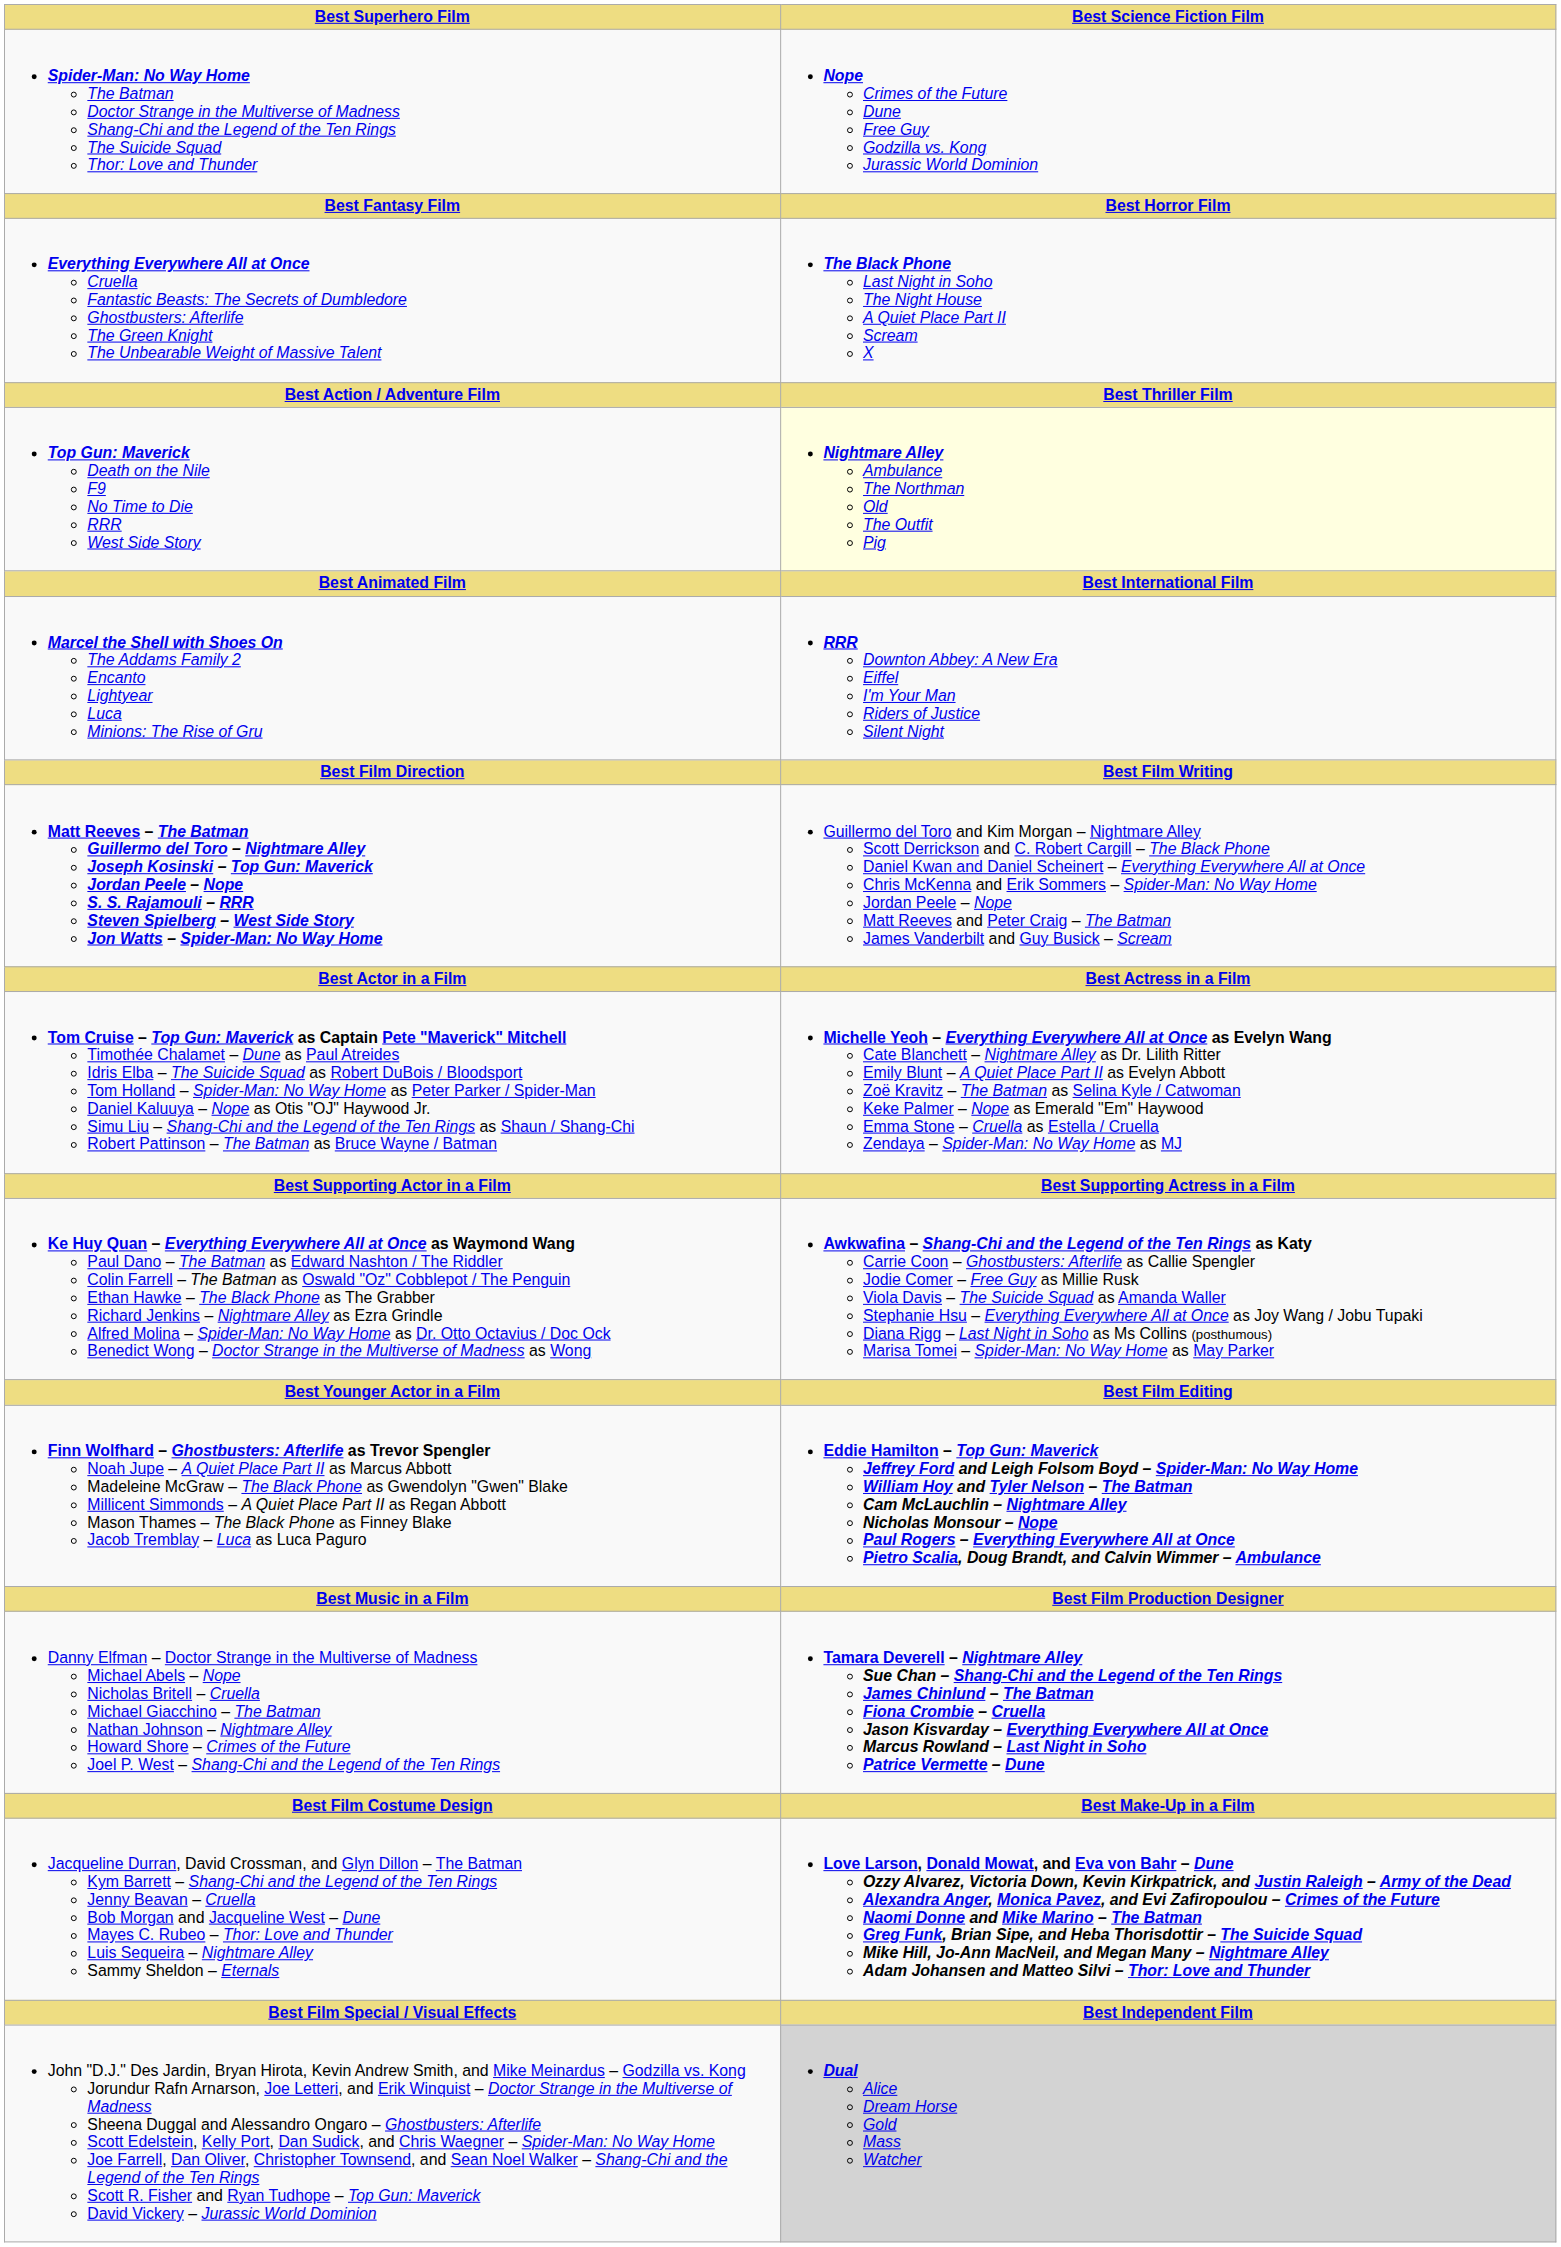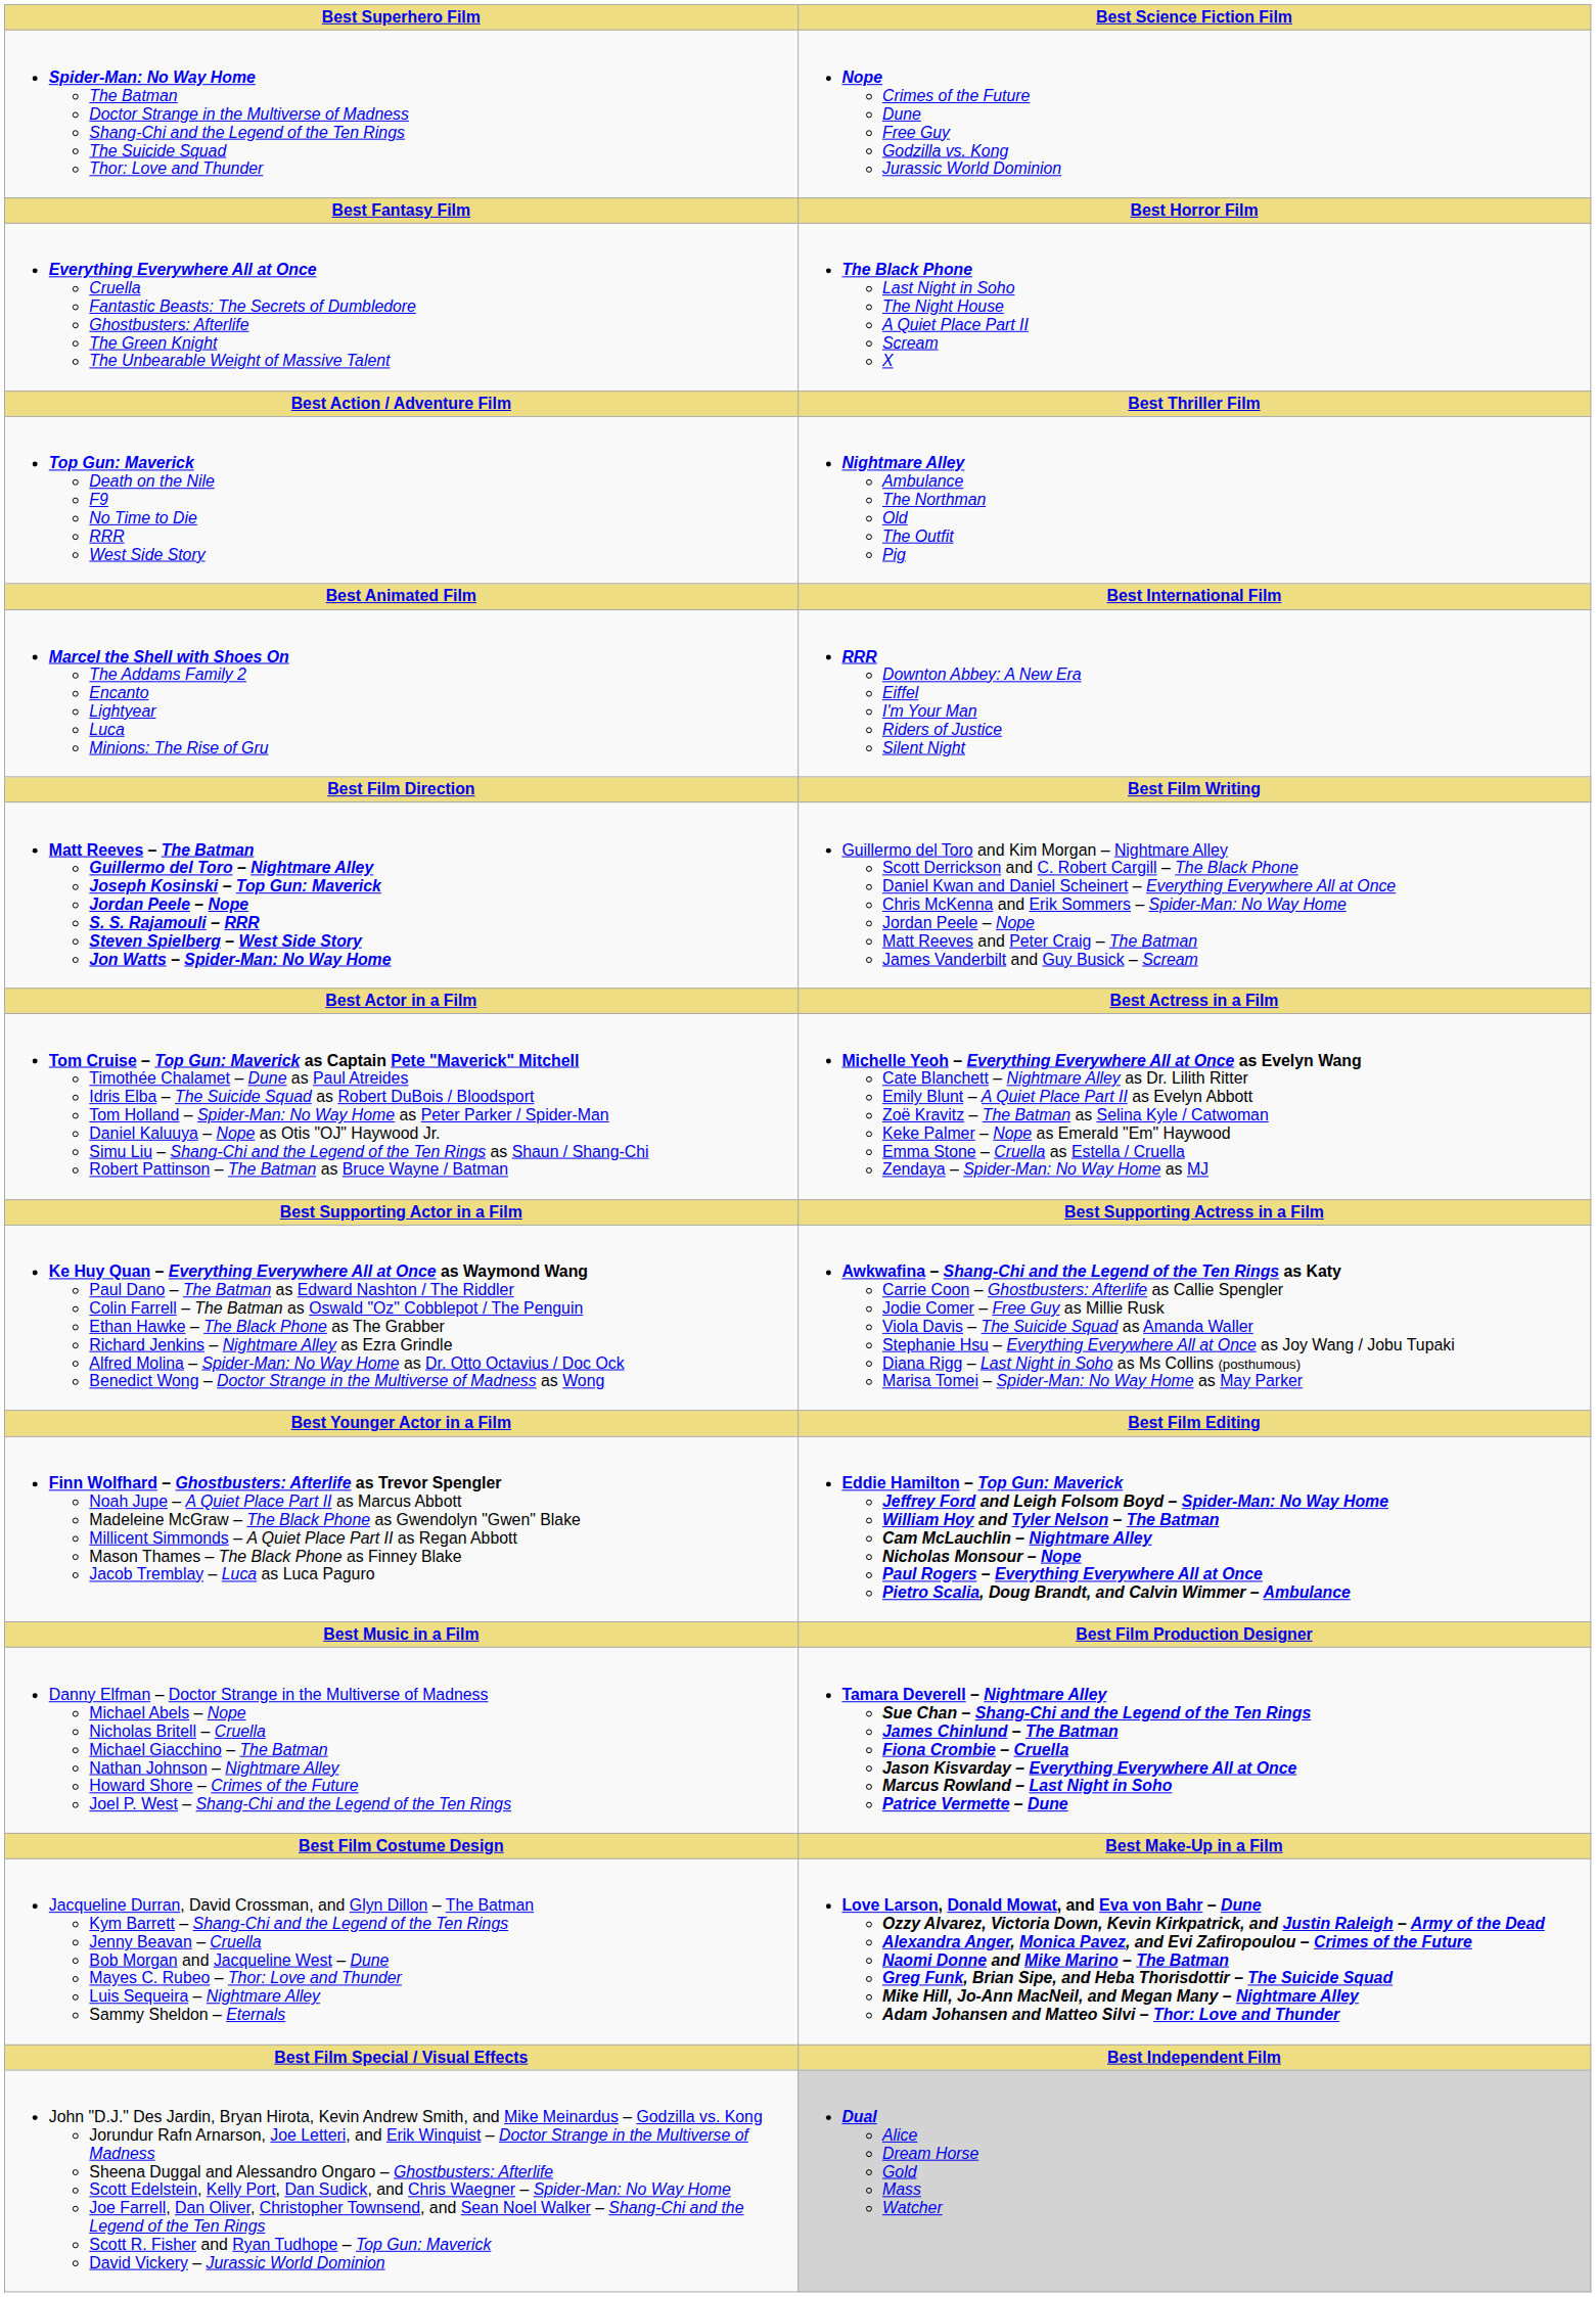row 6 | Best Science Fiction Film: lightyellow background -> no background
